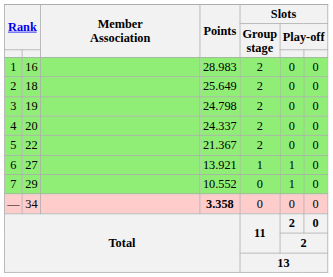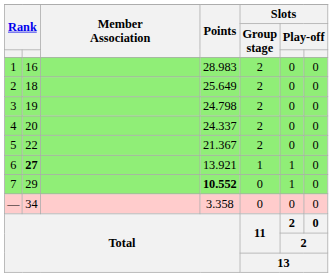6 | column 2: normal -> bold
7 | Points: normal -> bold
— | Points: bold -> normal
